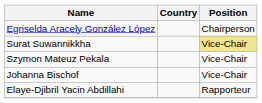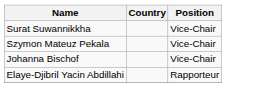- row: Egriselda Aracely González López | Chairperson
Surat Suwannikkha | Position: khaki background -> no background
